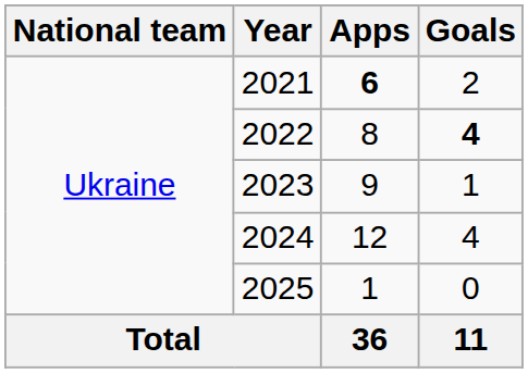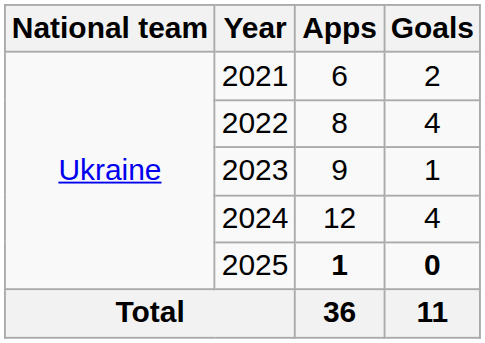2021 | Apps: bold -> normal
2022 | Goals: bold -> normal
2025 | Apps: normal -> bold
2025 | Goals: normal -> bold
